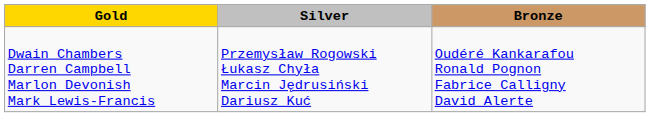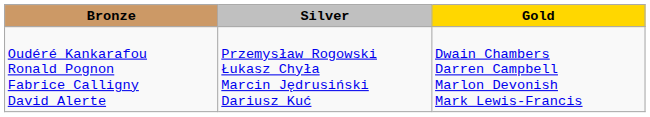columns swapped: Gold <-> Bronze
